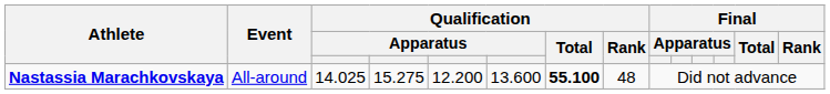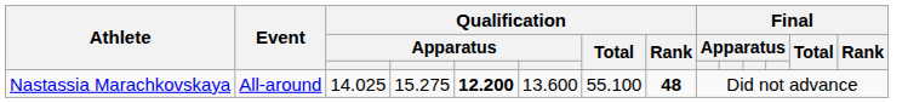row 4 | Athlete: bold -> normal
row 4 | column 5: normal -> bold
row 4 | Qualification / Total: bold -> normal
row 4 | Qualification / Rank: normal -> bold
